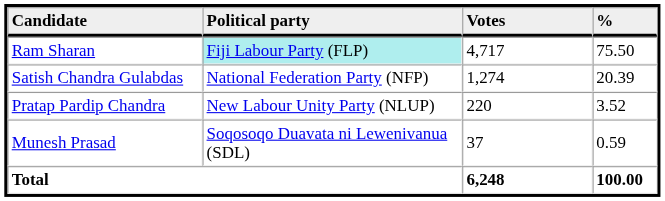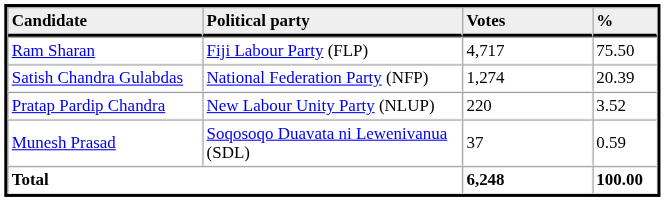Ram Sharan | Political party: paleturquoise background -> no background
